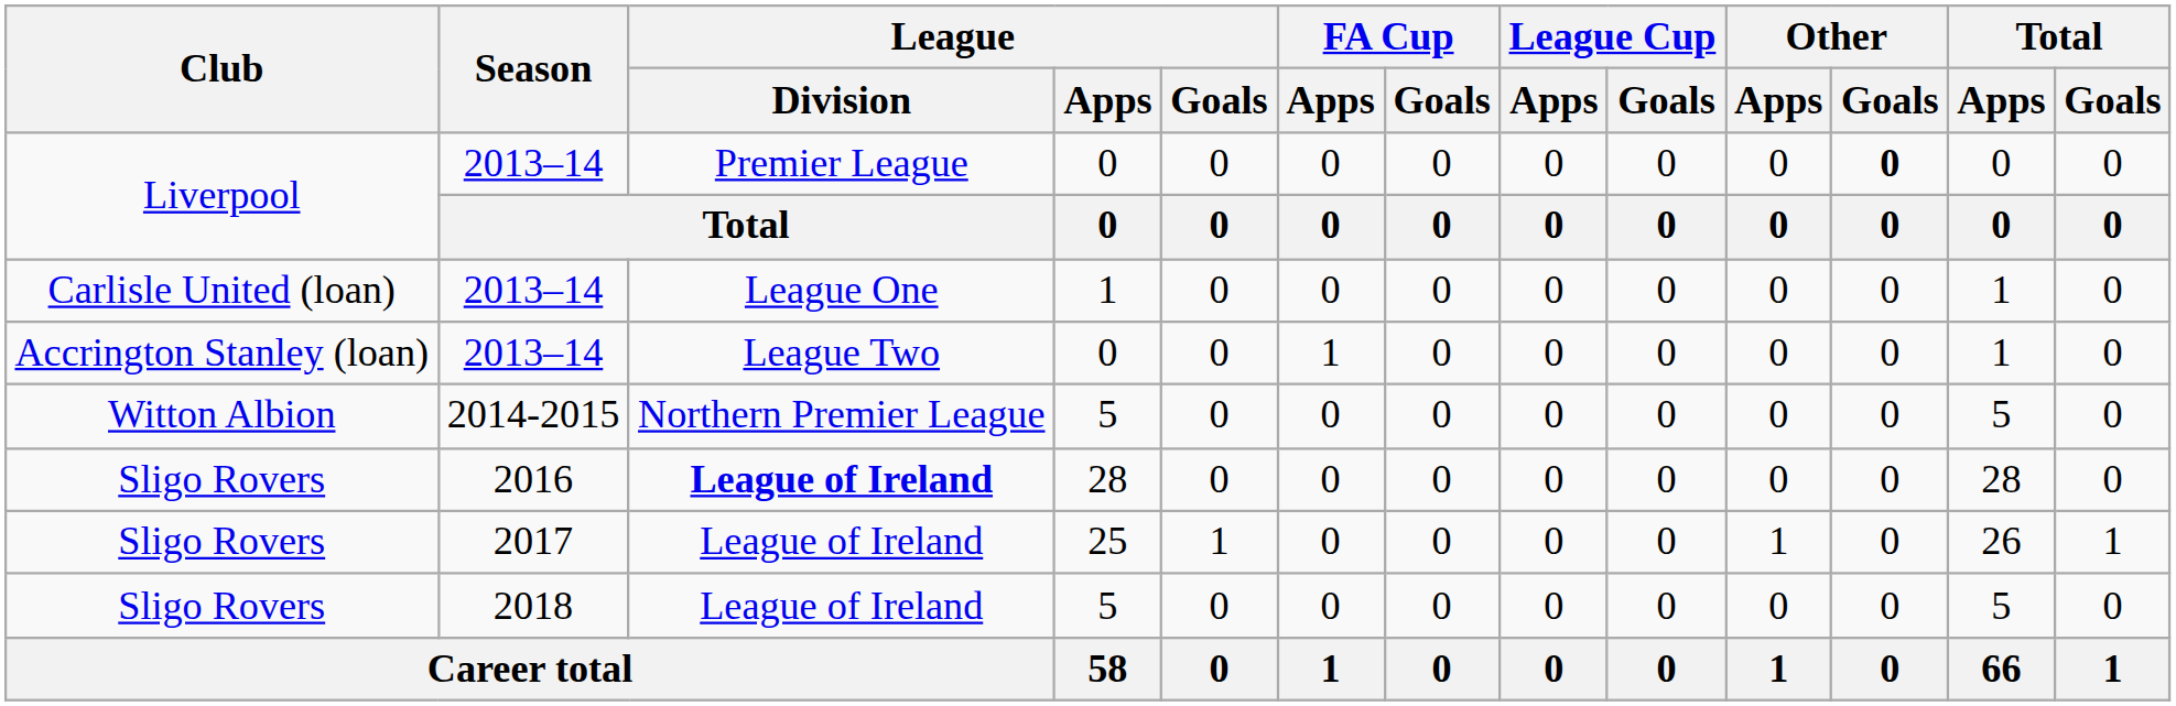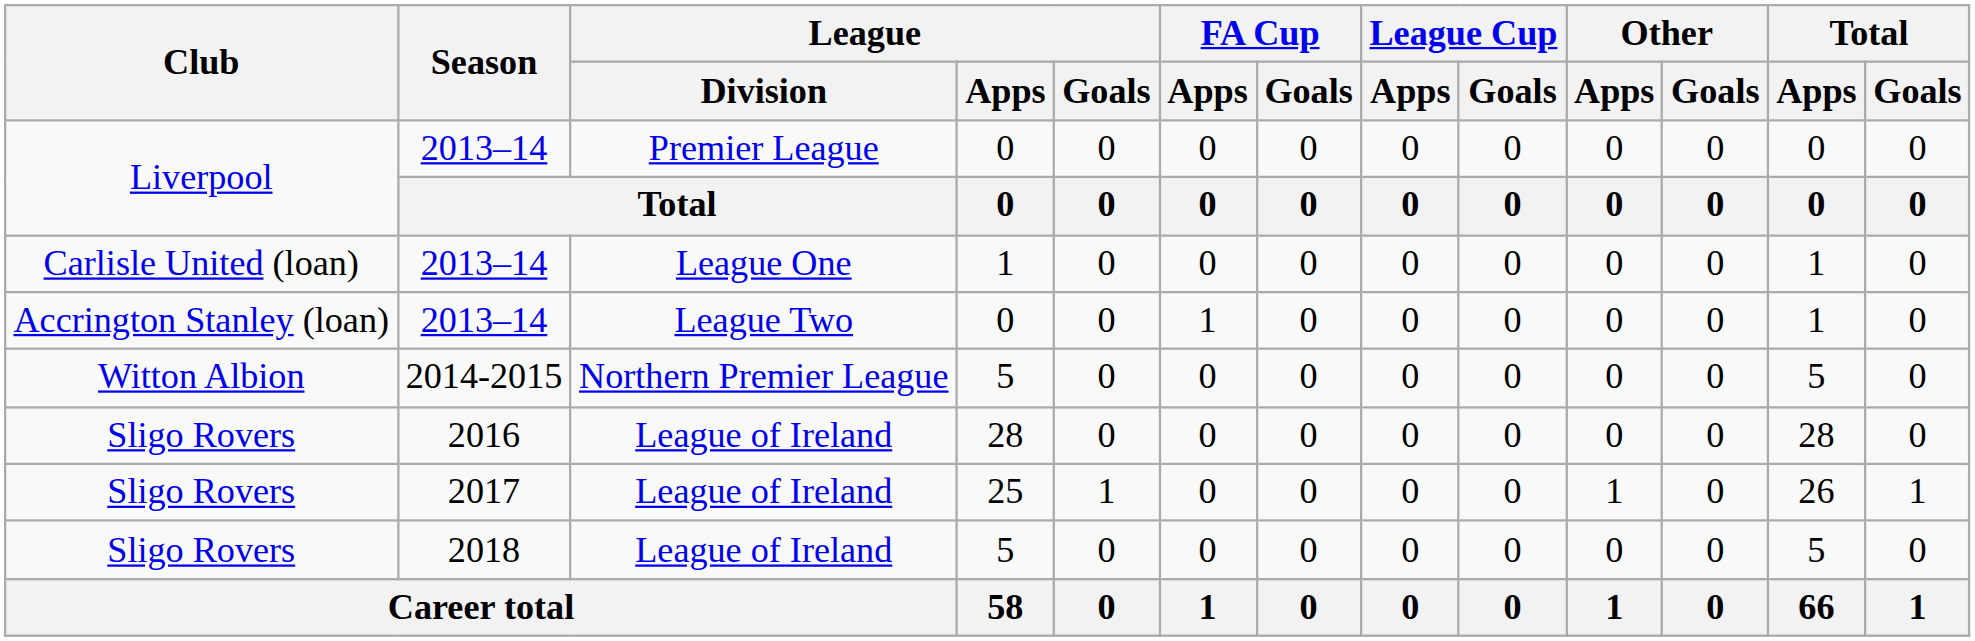Liverpool / 2013–14 | Other / Goals: bold -> normal
Sligo Rovers / 2016 | League / Division: bold -> normal
